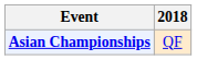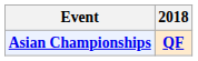Asian Championships | 2018: normal -> bold
